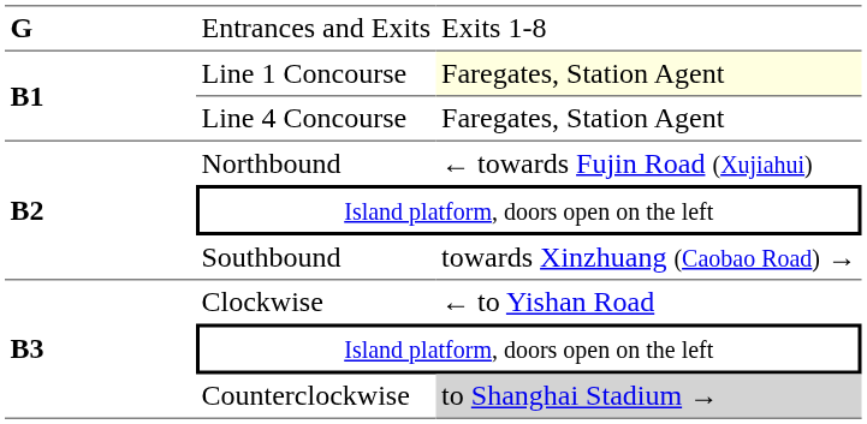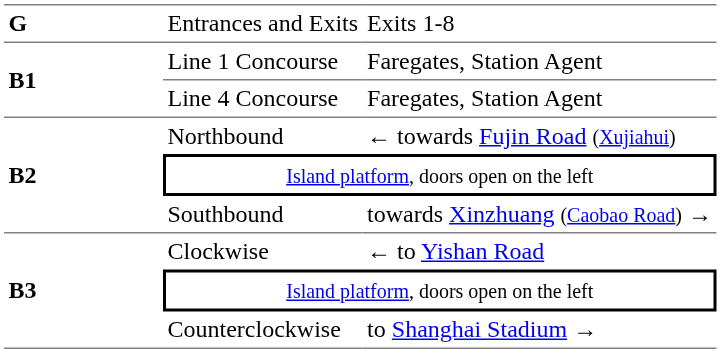Line 1 Concourse | column 3: lightyellow background -> no background
Counterclockwise | column 3: lightgrey background -> no background
